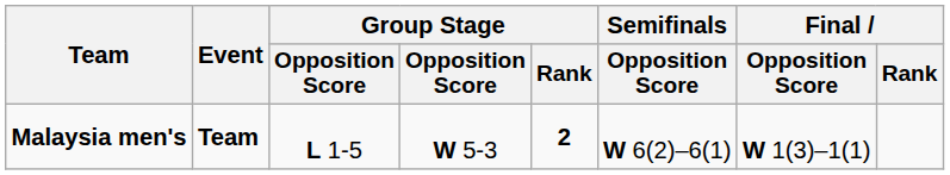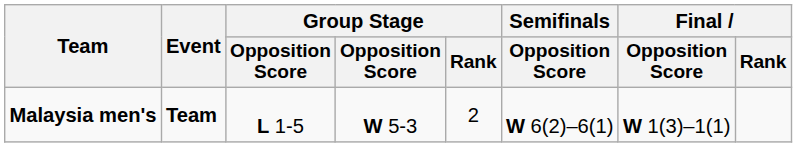Malaysia men's | Group Stage / Rank: bold -> normal
